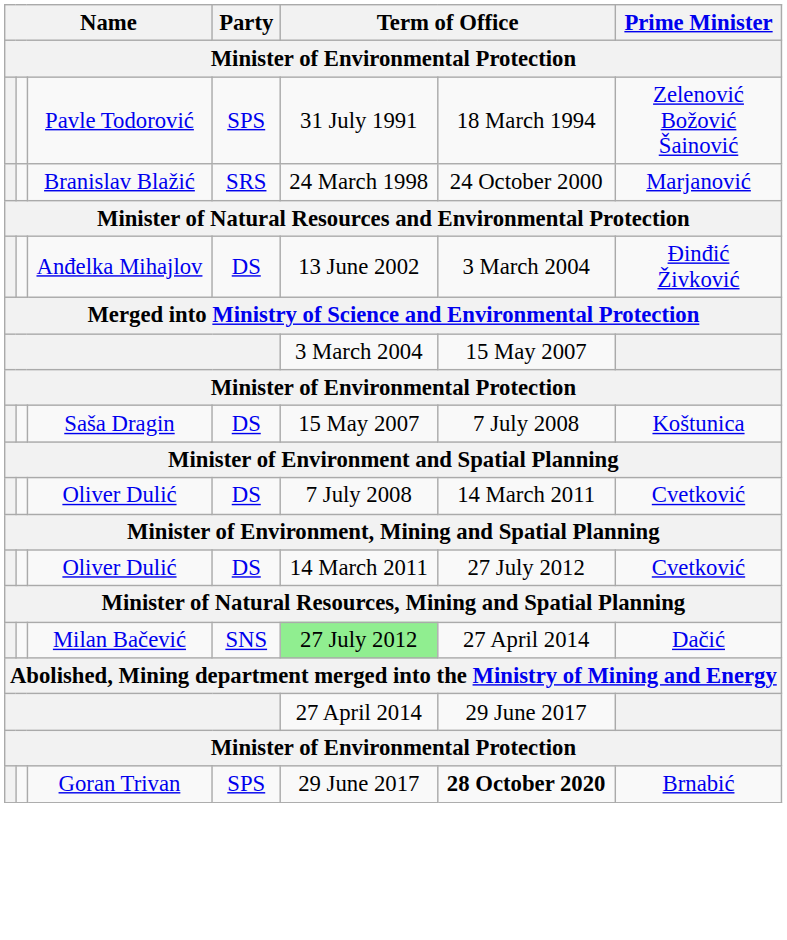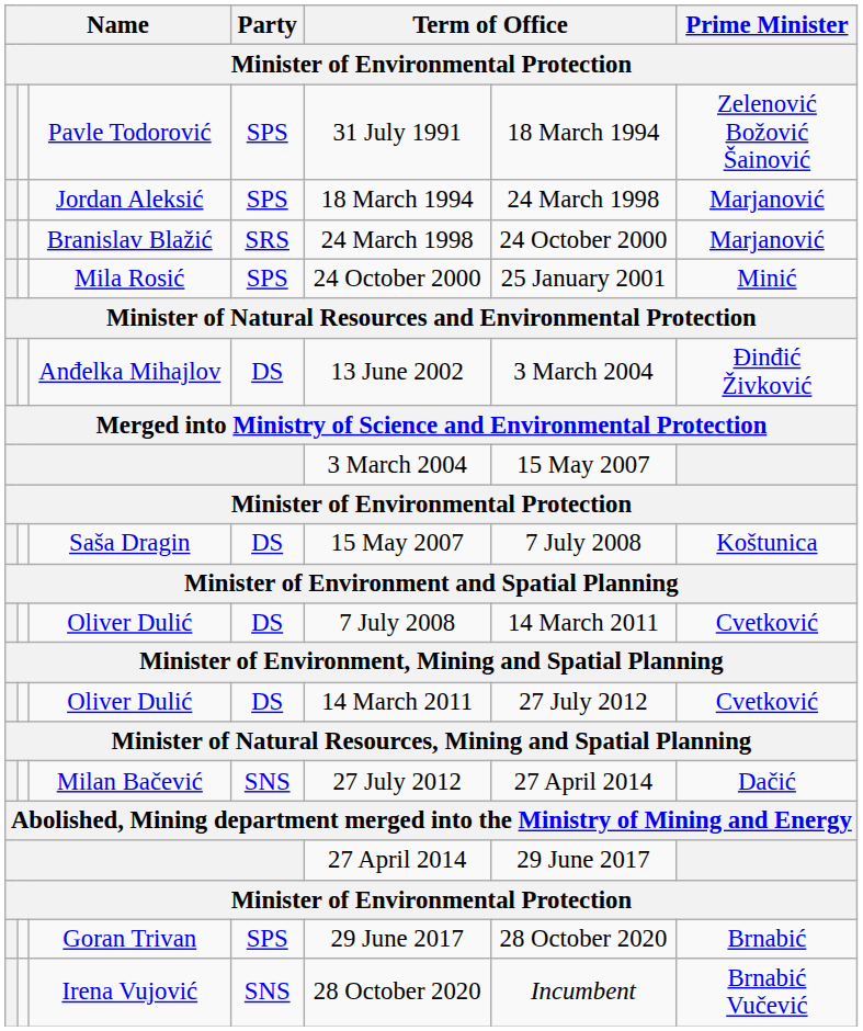+ row: Jordan Aleksić | SPS | 18 March 1994 | 24 March 1998 | Marjanović
+ row: Mila Rosić | SPS | 24 October 2000 | 25 January 2001 | Minić
Milan Bačević | column 5: lightgreen background -> no background
Goran Trivan | column 6: bold -> normal
+ row: Irena Vujović | SNS | 28 October 2020 | Incumbent | Brnabić Vučević
